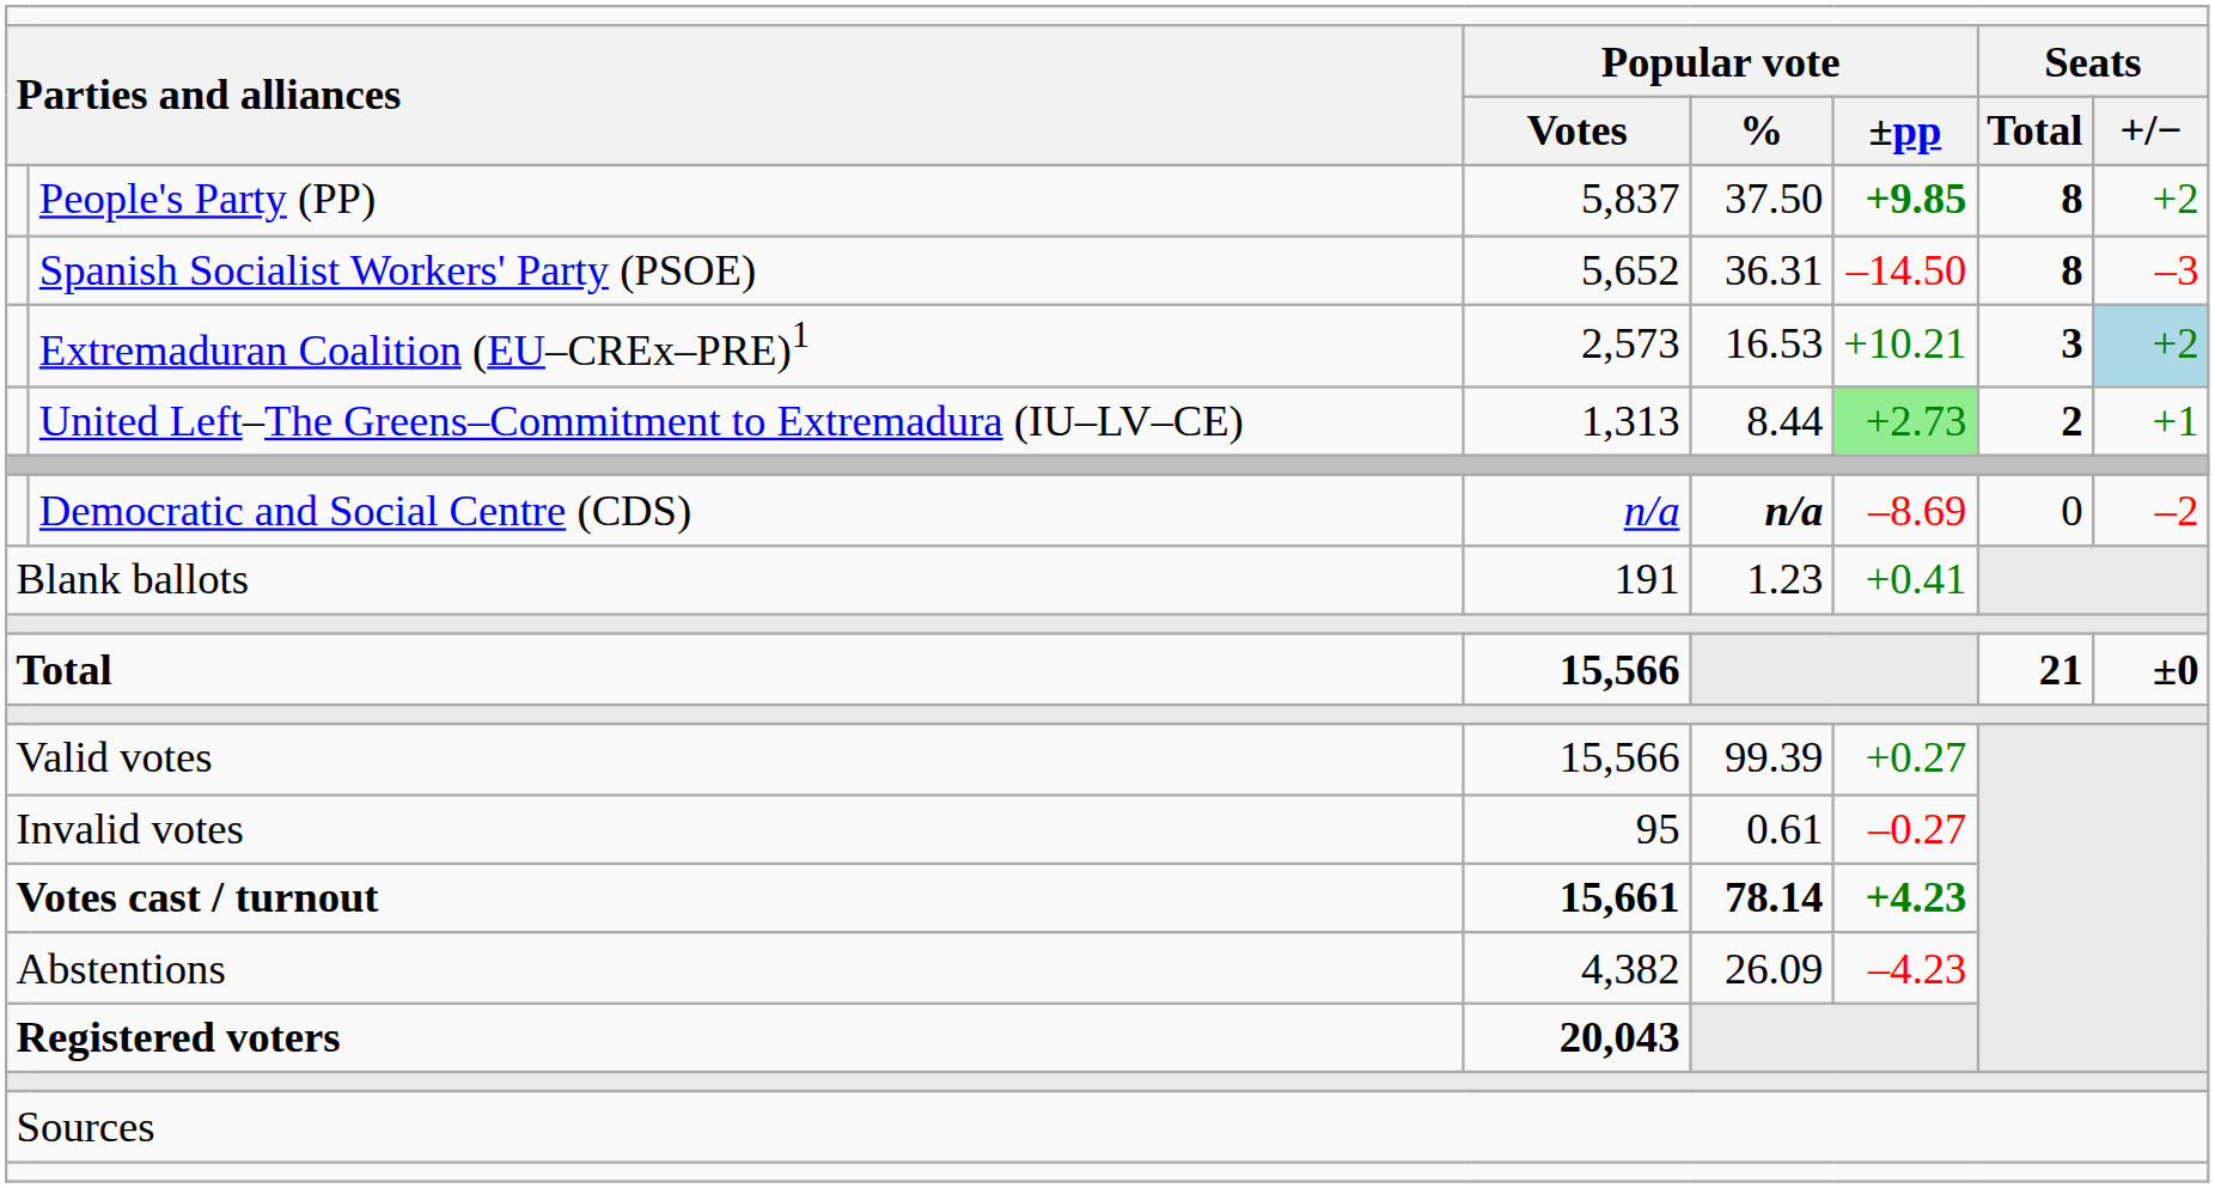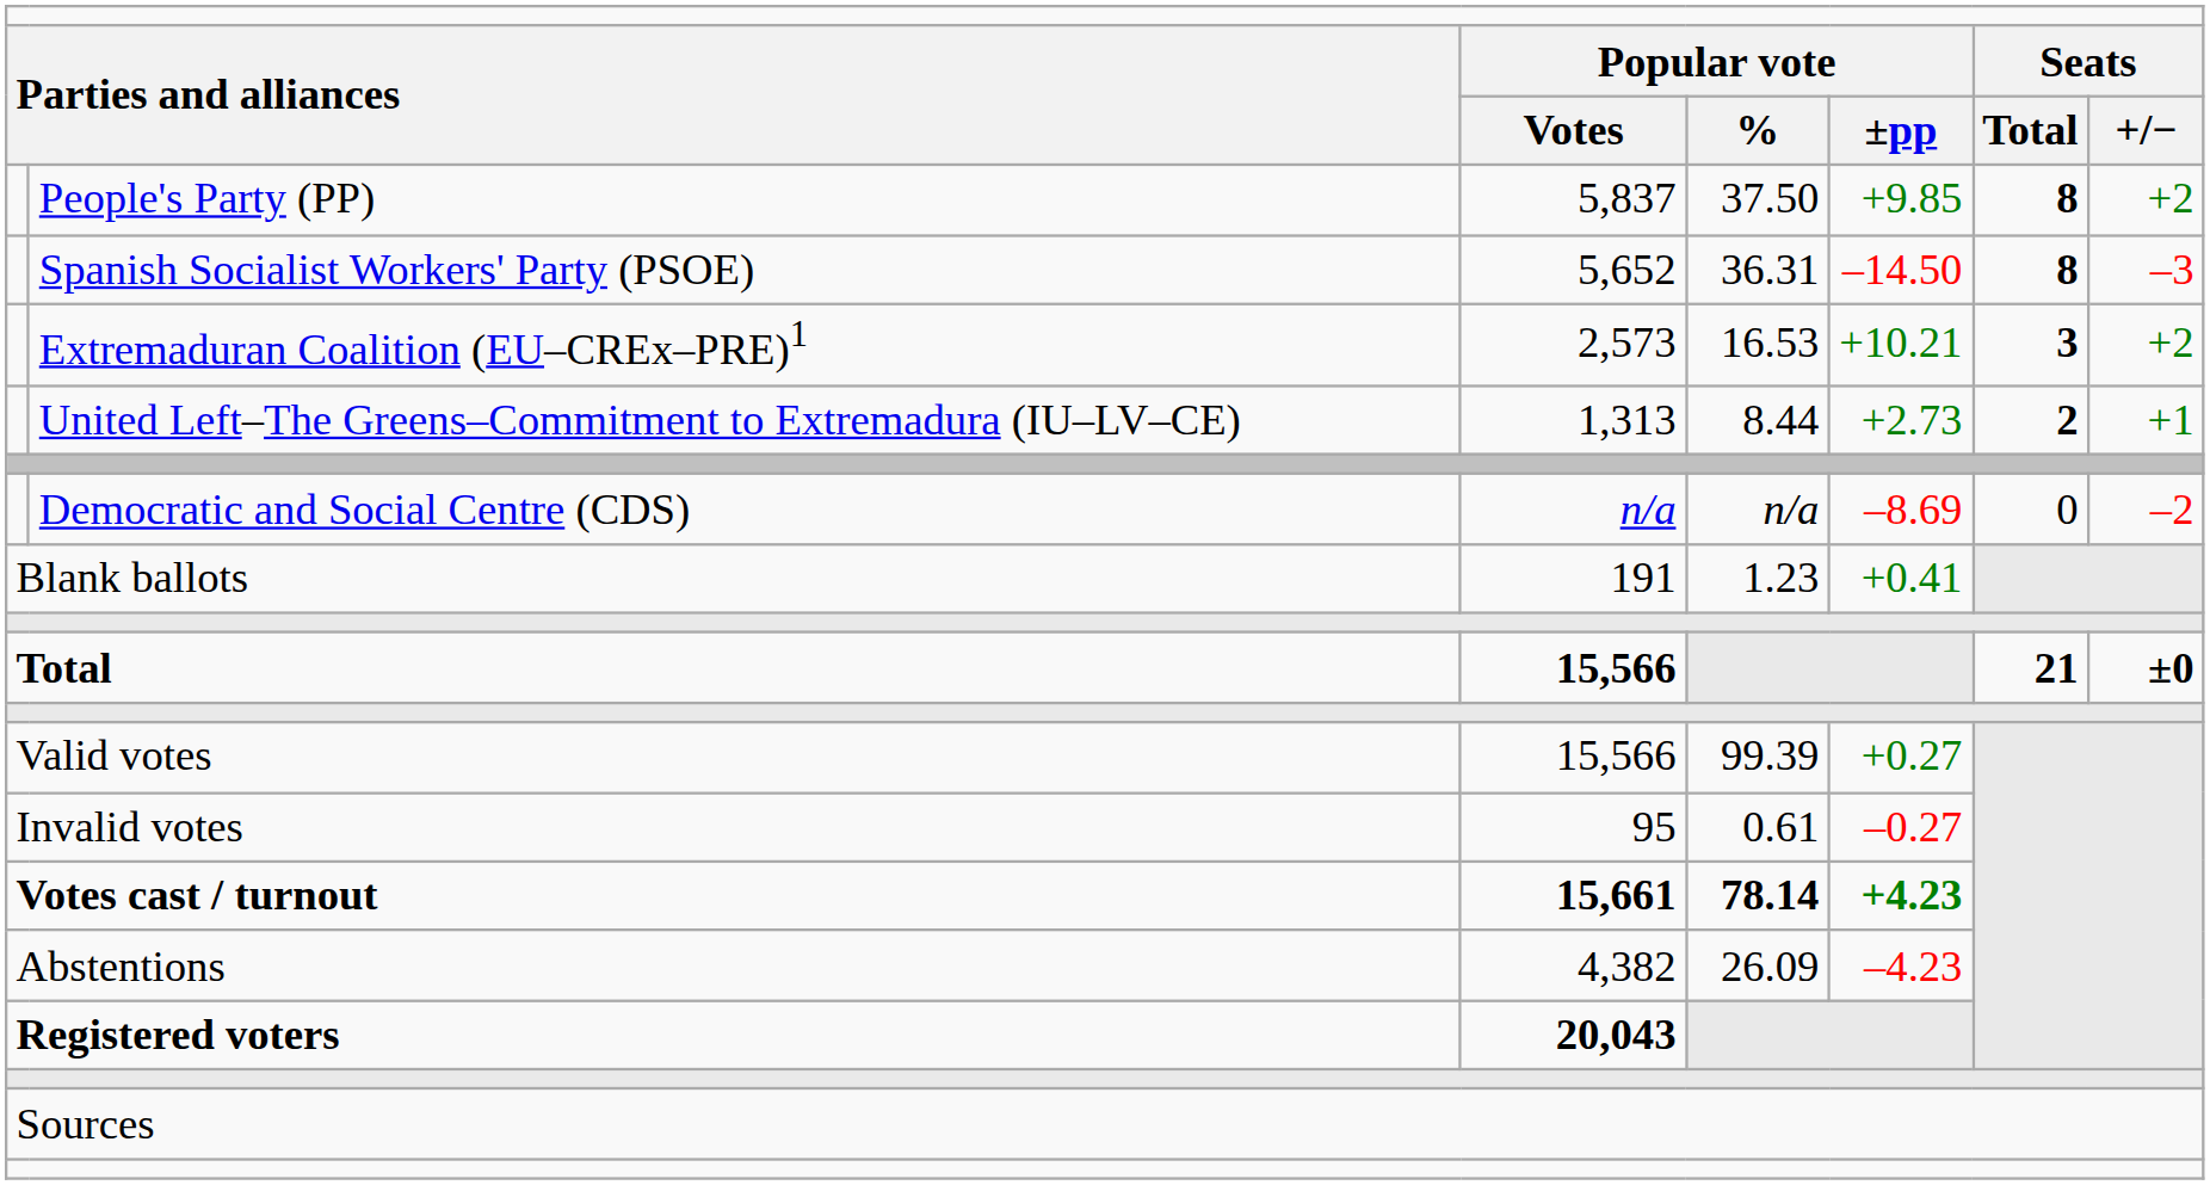People's Party (PP) | column 5: bold -> normal
Extremaduran Coalition (EU–CREx–PRE)1 | column 7: lightblue background -> no background
United Left–The Greens–Commitment to Extremadura (IU–LV–CE) | column 5: lightgreen background -> no background
Democratic and Social Centre (CDS) | column 4: bold -> normal
